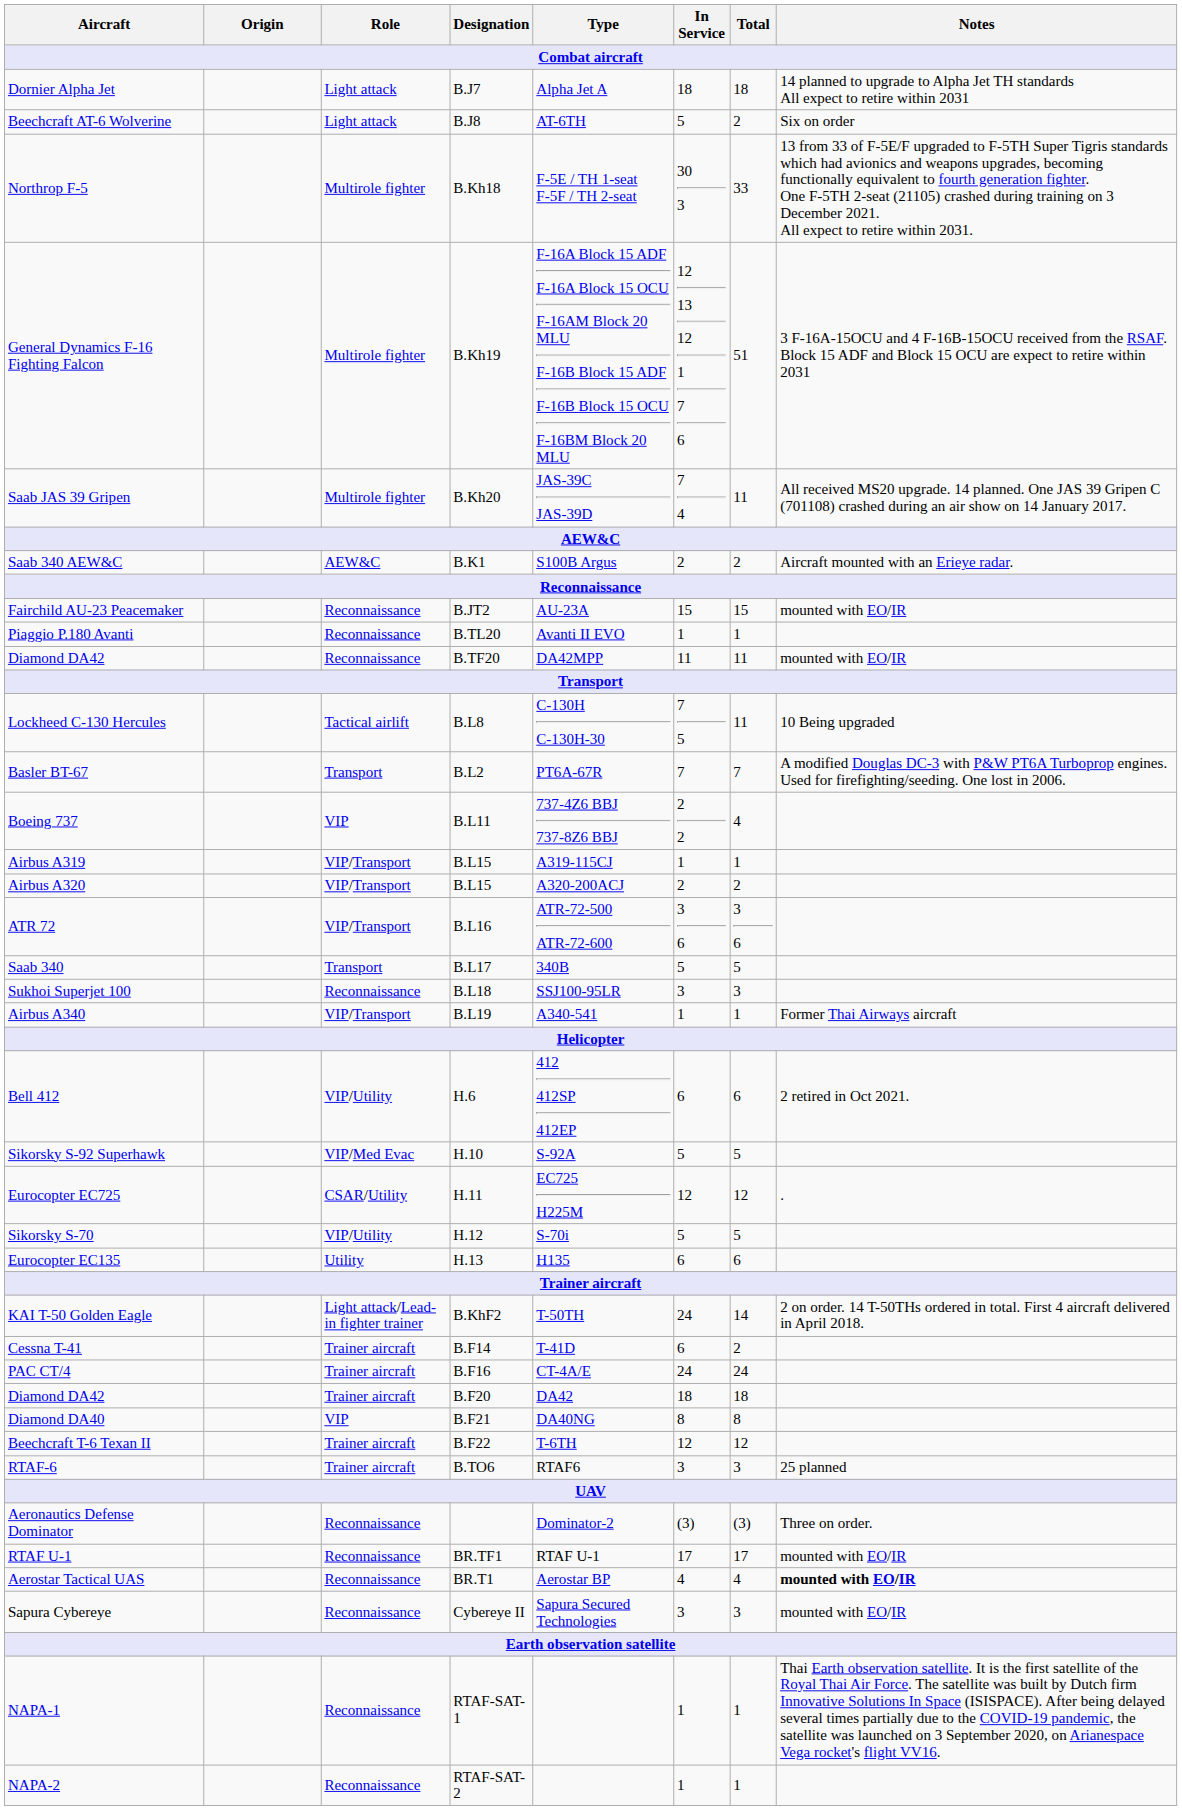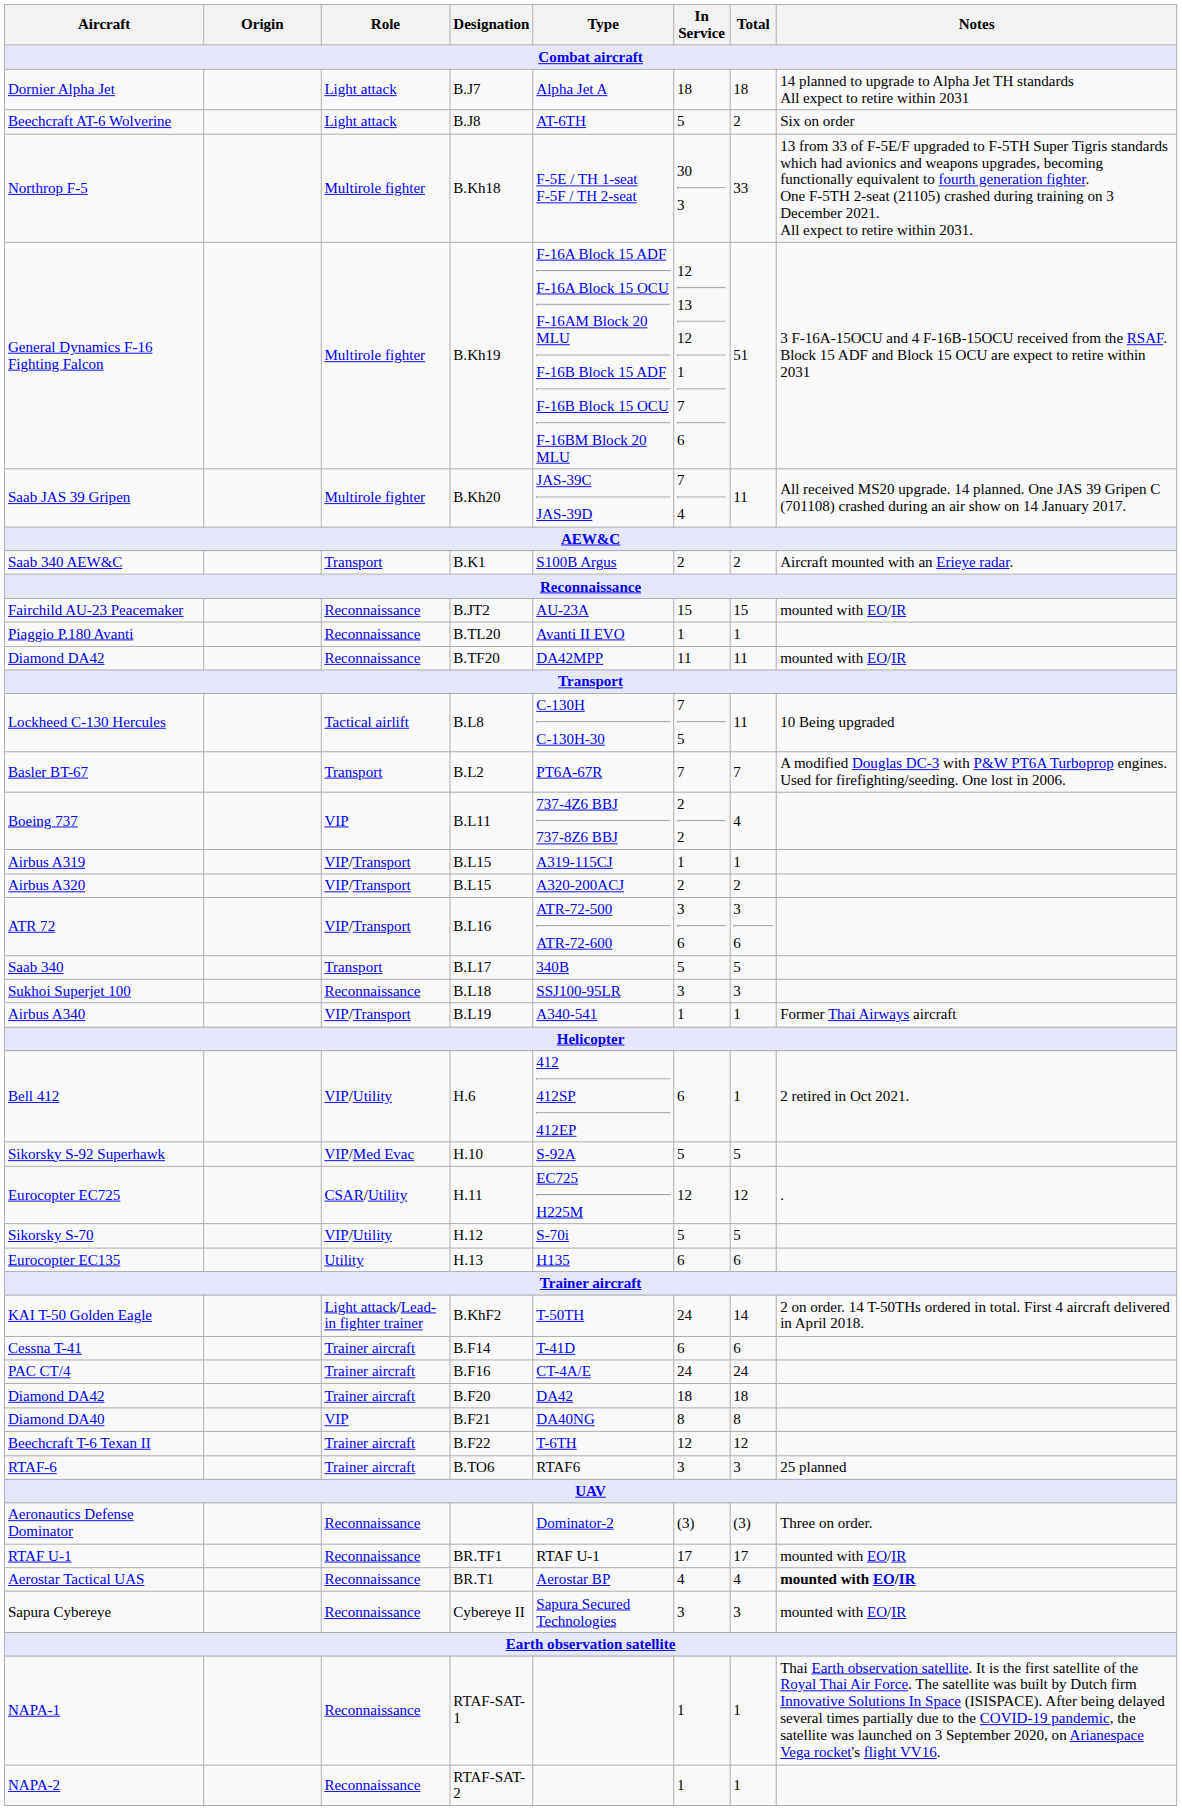Saab 340 AEW&C | Role / Combat aircraft: AEW&C -> Transport
Bell 412 | Total / Combat aircraft: 6 -> 1
Cessna T-41 | Total / Combat aircraft: 2 -> 6
